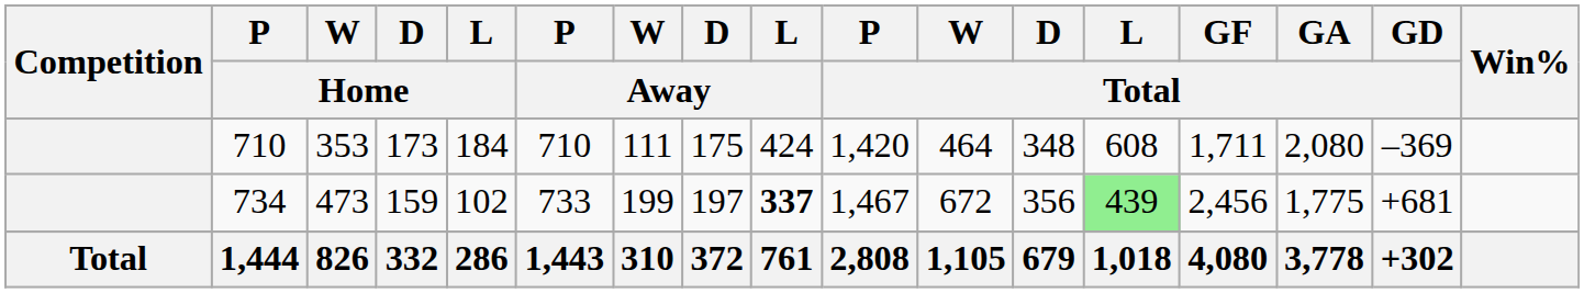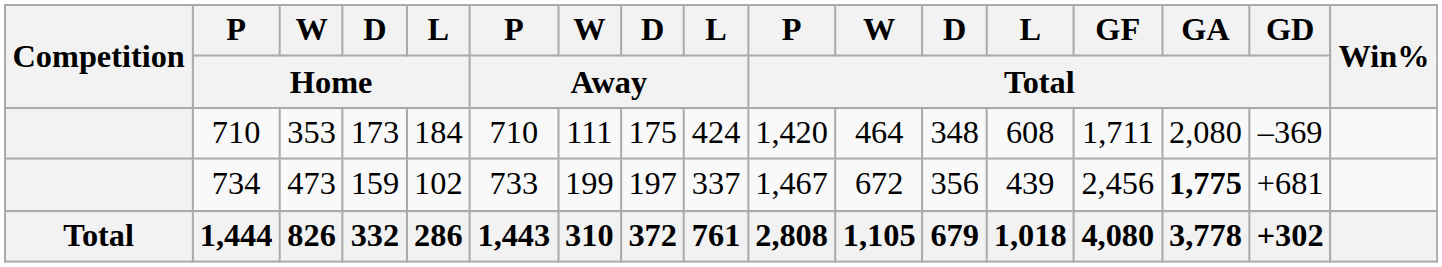734 | L / Away: bold -> normal
734 | L / Total: lightgreen background -> no background
734 | GA / Total: normal -> bold
